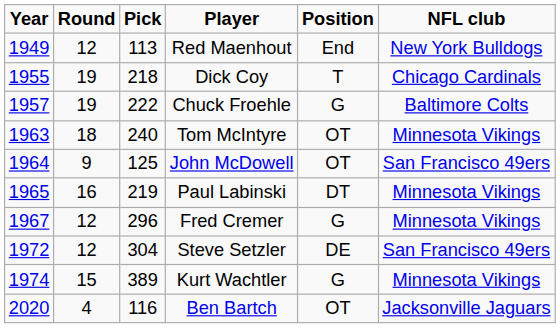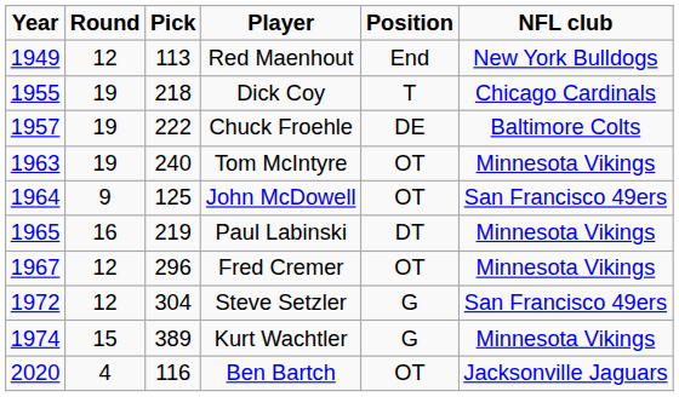Chuck Froehle | Position: G -> DE
Tom McIntyre | Round: 18 -> 19
Fred Cremer | Position: G -> OT
Steve Setzler | Position: DE -> G
